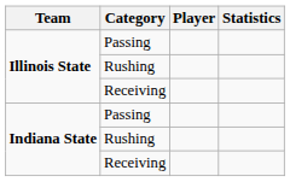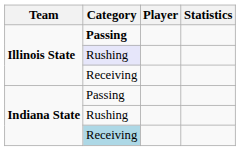Illinois State / Passing | Category: normal -> bold
Illinois State / Rushing | Category: no background -> lavender background
Indiana State / Receiving | Category: no background -> lightblue background
